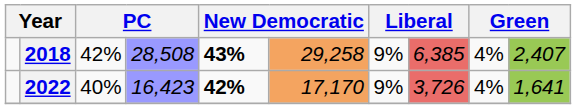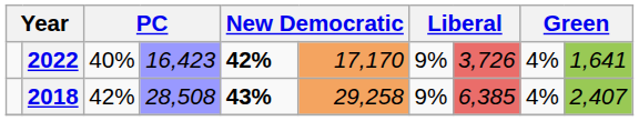rows swapped: 2022 <-> 2018
